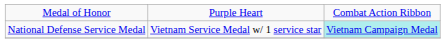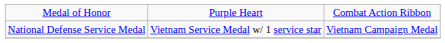National Defense Service Medal | column 3: paleturquoise background -> no background
